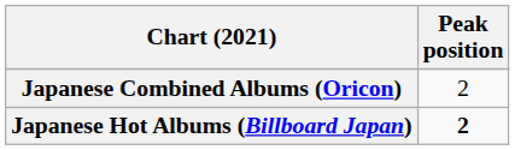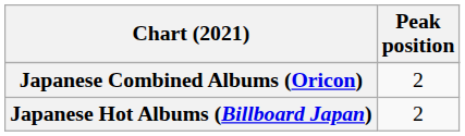Japanese Hot Albums (Billboard Japan) | Peak position: bold -> normal
